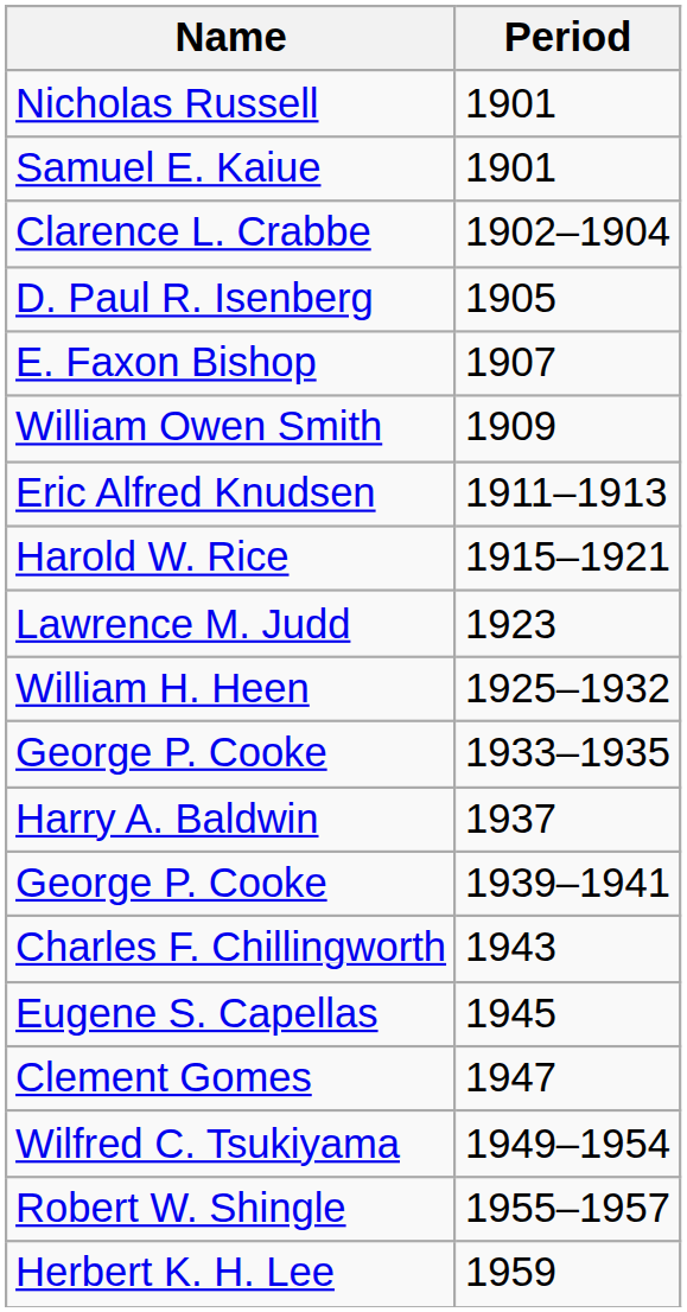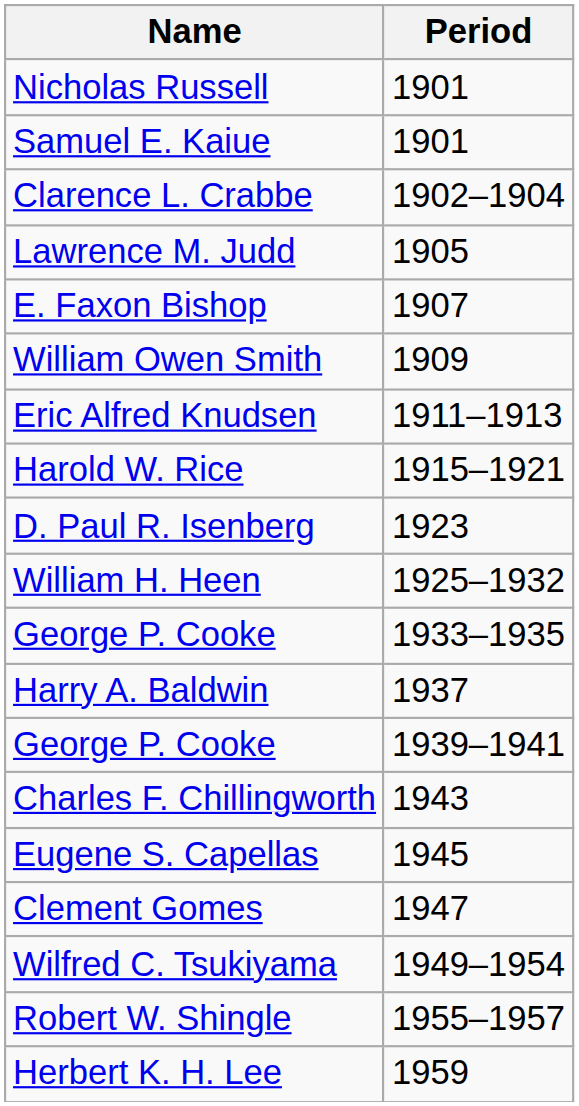row 5 | Name: D. Paul R. Isenberg -> Lawrence M. Judd
row 10 | Name: Lawrence M. Judd -> D. Paul R. Isenberg
